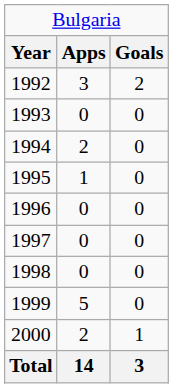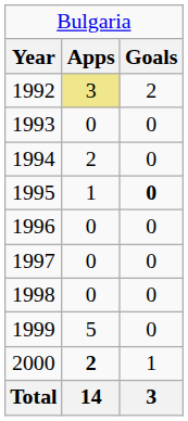1992 | column 2: no background -> khaki background
1995 | column 3: normal -> bold
2000 | column 2: normal -> bold
